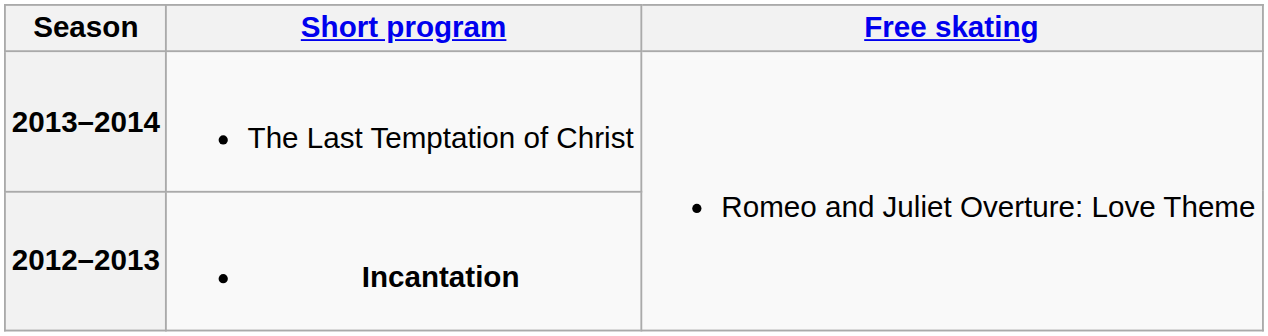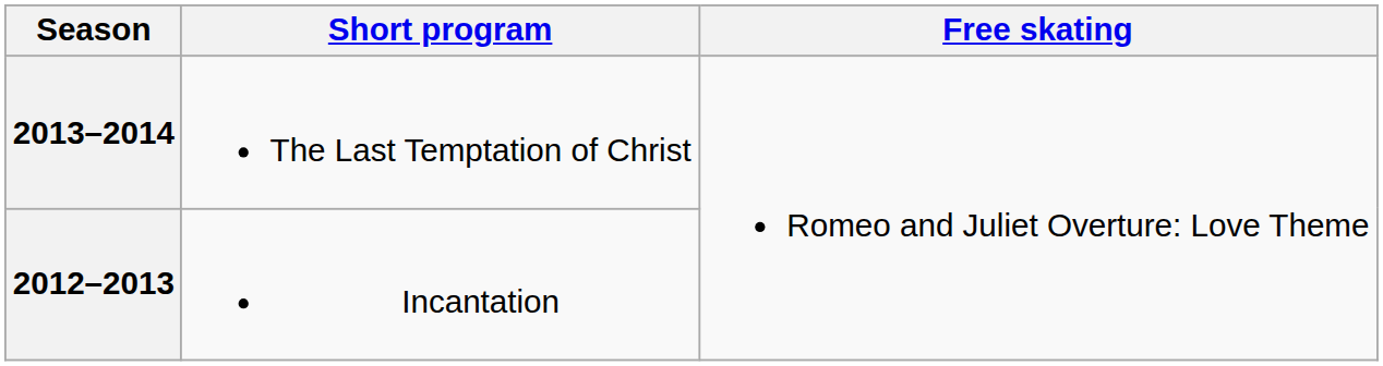2012–2013 | Short program: bold -> normal
